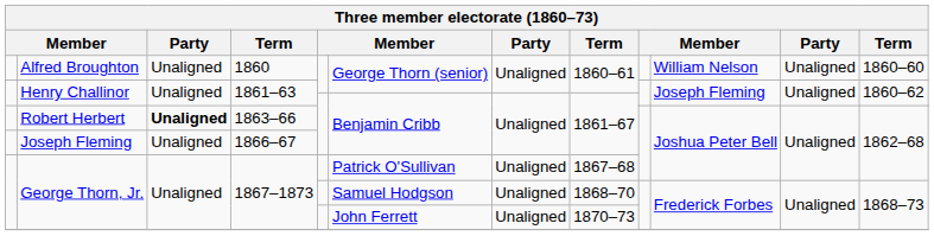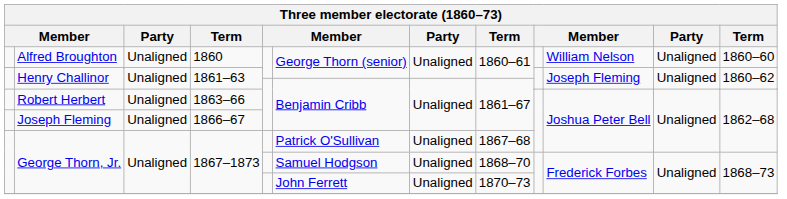Robert Herbert | column 3: bold -> normal
